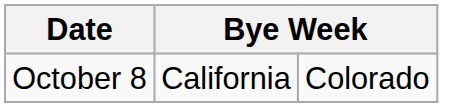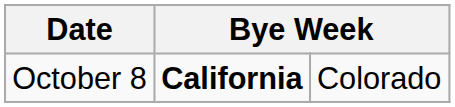October 8 | column 2: normal -> bold
